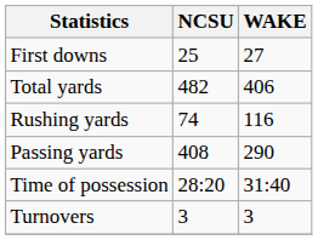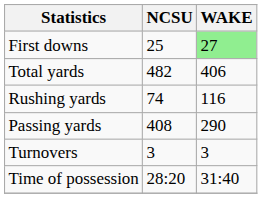First downs | WAKE: no background -> lightgreen background
rows swapped: Turnovers <-> Time of possession
